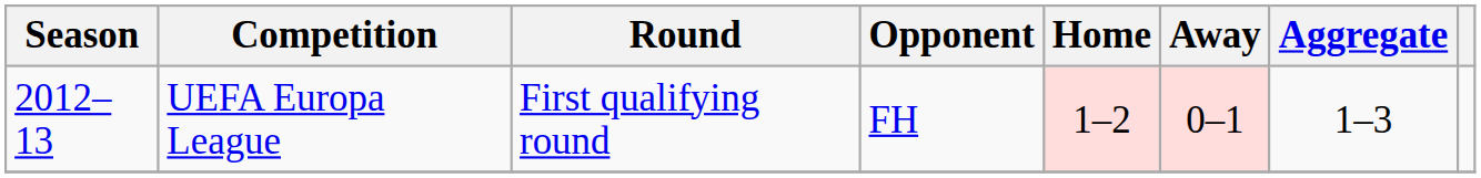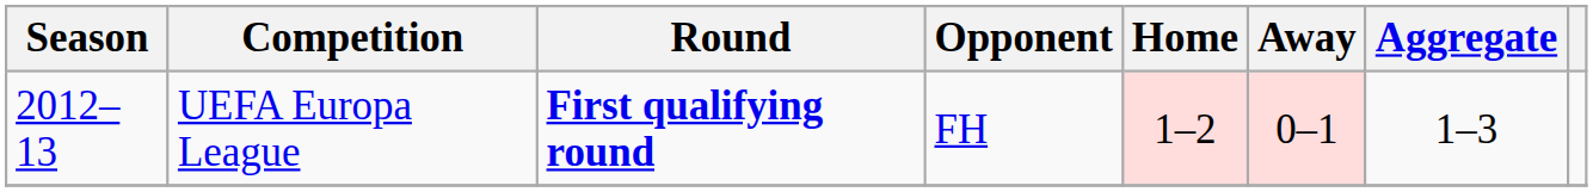UEFA Europa League | Round: normal -> bold
